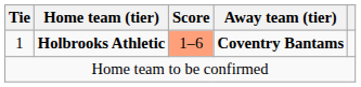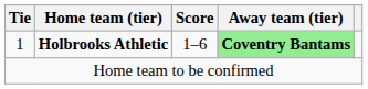1 | Score: lightsalmon background -> no background
1 | Away team (tier): no background -> lightgreen background
